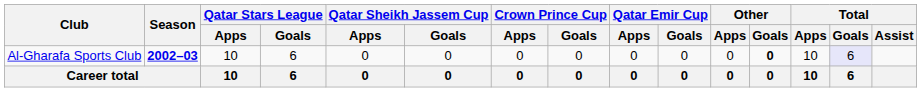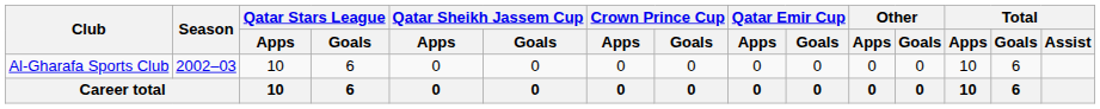Al-Gharafa Sports Club | Season: bold -> normal
Al-Gharafa Sports Club | Other / Goals: bold -> normal
Al-Gharafa Sports Club | Total / Goals: lavender background -> no background
